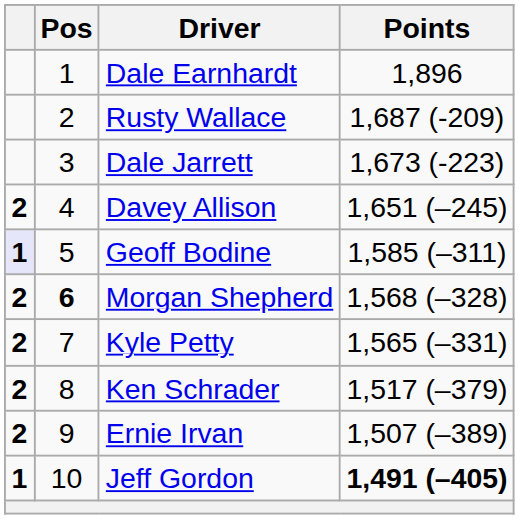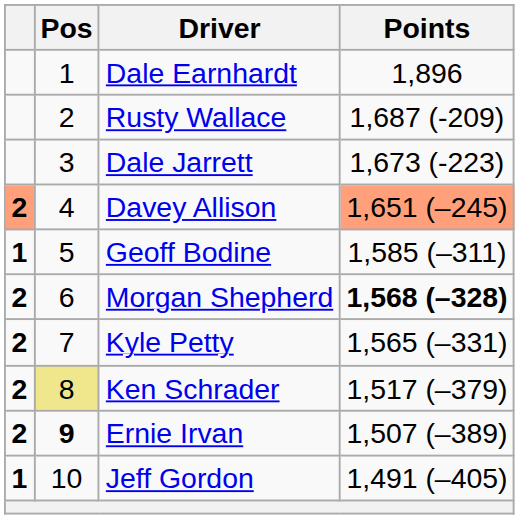Davey Allison | column 1: no background -> lightsalmon background
Davey Allison | Points: no background -> lightsalmon background
Geoff Bodine | column 1: lavender background -> no background
Morgan Shepherd | Pos: bold -> normal
Morgan Shepherd | Points: normal -> bold
Ken Schrader | Pos: no background -> khaki background
Ernie Irvan | Pos: normal -> bold
Jeff Gordon | Points: bold -> normal
